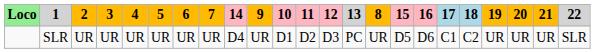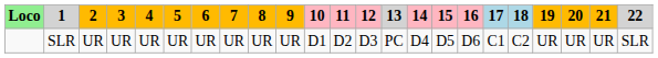columns swapped: 8 <-> 14
